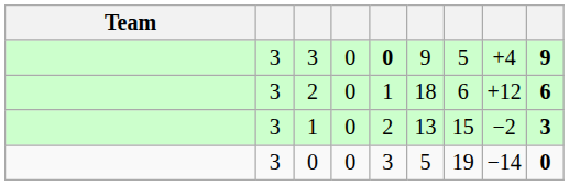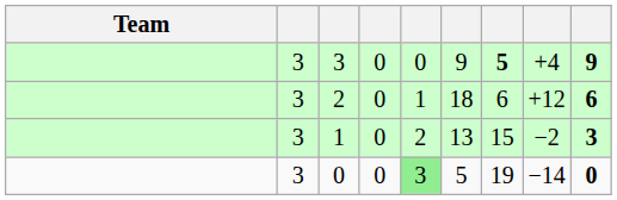row 2 | column 5: bold -> normal
row 2 | column 7: normal -> bold
row 5 | column 5: no background -> lightgreen background
